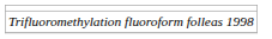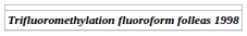row 2 | column 1: normal -> bold
